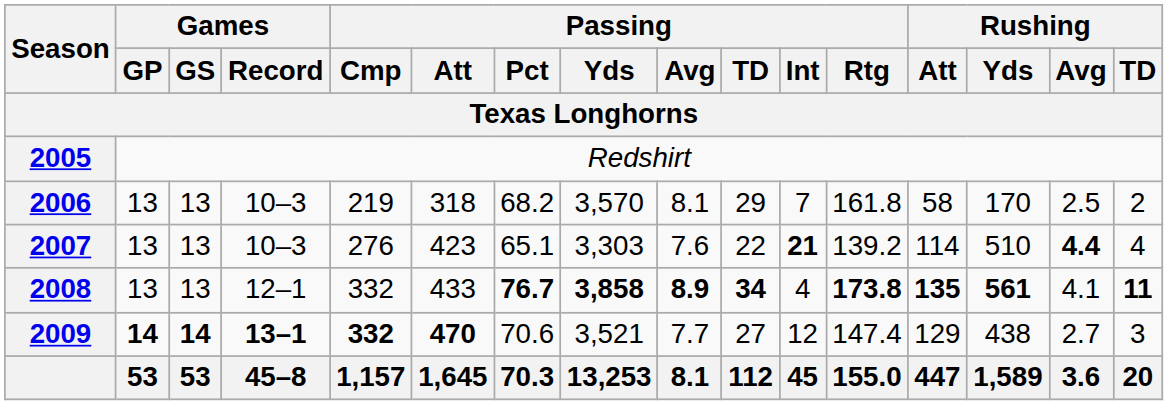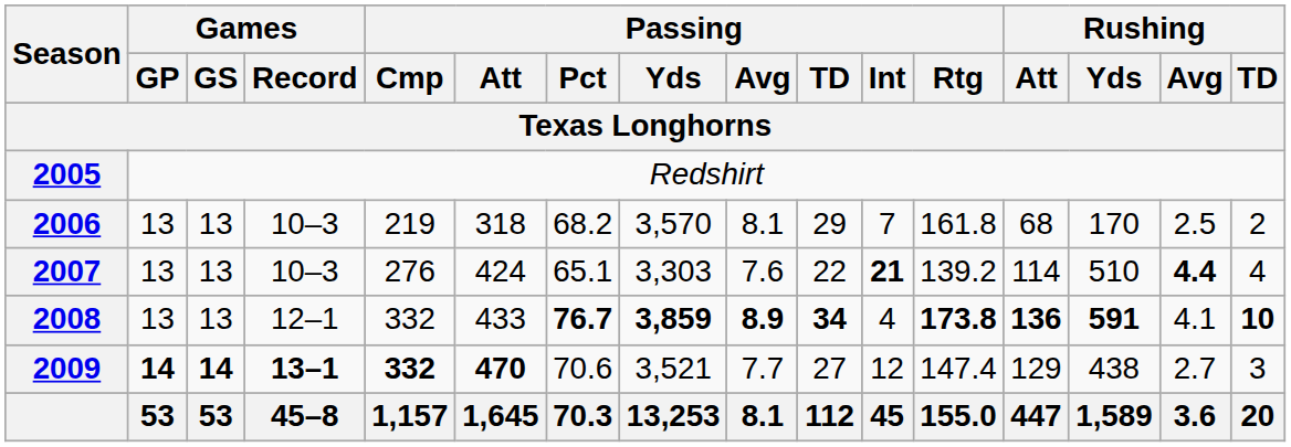2006 | Rushing / Att / Texas Longhorns: 58 -> 68
2007 | Passing / Att / Texas Longhorns: 423 -> 424
2008 | Passing / Yds / Texas Longhorns: 3,858 -> 3,859
2008 | Rushing / Att / Texas Longhorns: 135 -> 136
2008 | Rushing / Yds / Texas Longhorns: 561 -> 591
2008 | Rushing / TD / Texas Longhorns: 11 -> 10
